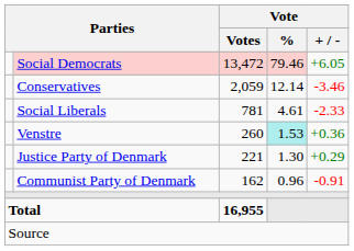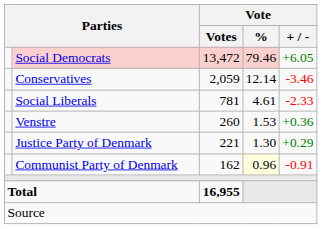Venstre | Vote / %: paleturquoise background -> no background
Communist Party of Denmark | Vote / %: no background -> lightyellow background
